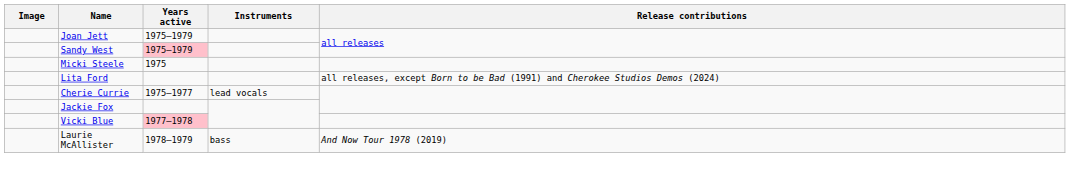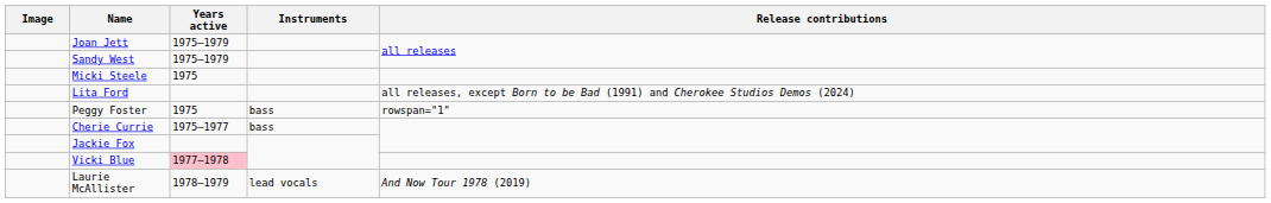Sandy West | Years active: pink background -> no background
+ row: Peggy Foster | 1975 | bass | rowspan="1"
Cherie Currie | Instruments: lead vocals -> bass
Laurie McAllister | Instruments: bass -> lead vocals
